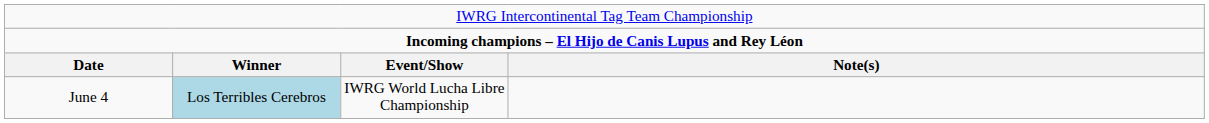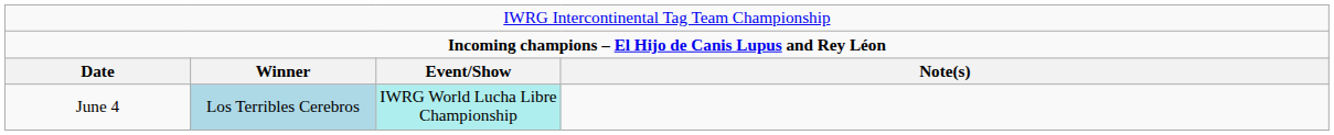June 4 | column 3: no background -> paleturquoise background
